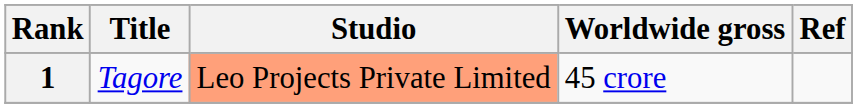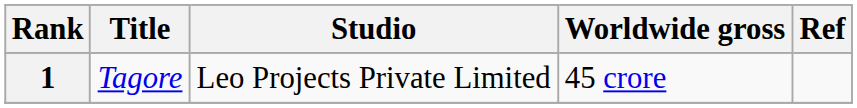1 | Studio: lightsalmon background -> no background
